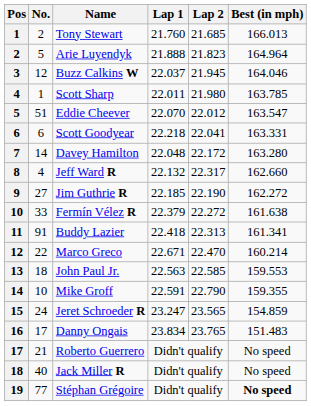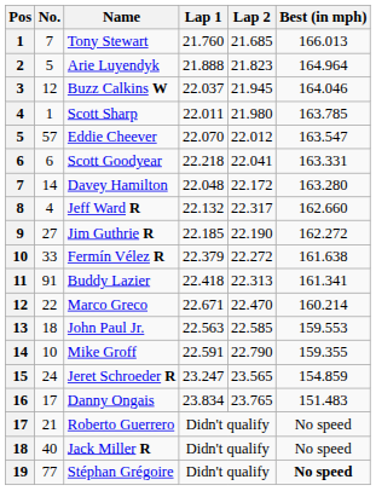Tony Stewart | No.: 2 -> 7
Eddie Cheever | No.: 51 -> 57
